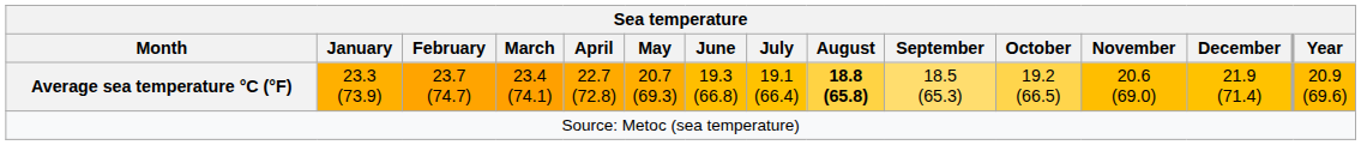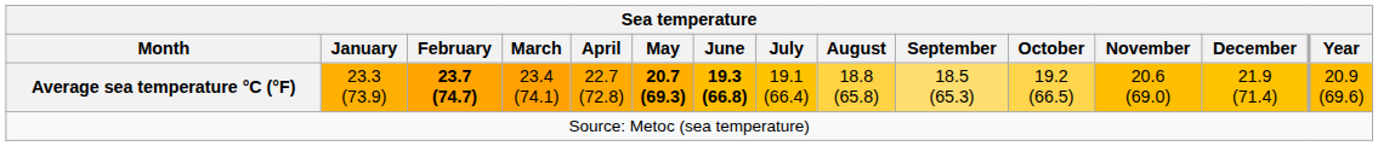row 3 | February: normal -> bold
row 3 | May: normal -> bold
row 3 | June: normal -> bold
row 3 | August: bold -> normal
